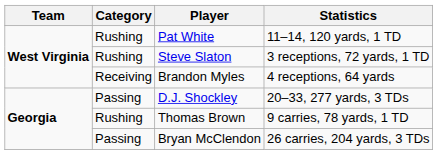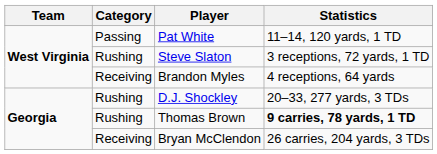Pat White | Category: Rushing -> Passing
D.J. Shockley | Category: Passing -> Rushing
Thomas Brown | Statistics: normal -> bold
Bryan McClendon | Category: Passing -> Receiving
